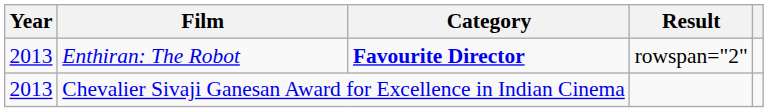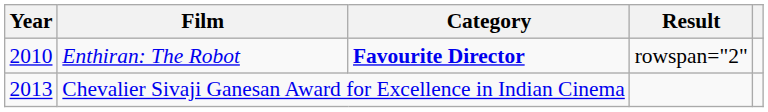Enthiran: The Robot | Year: 2013 -> 2010
